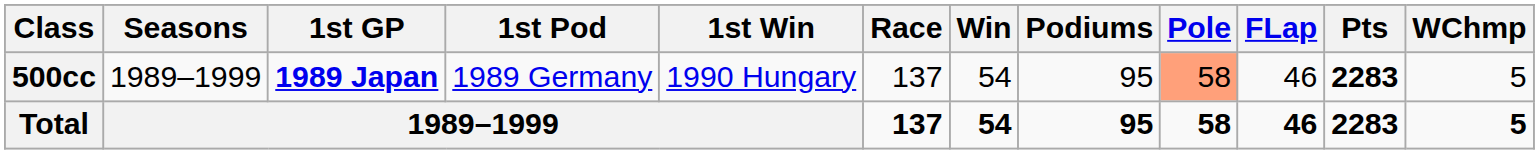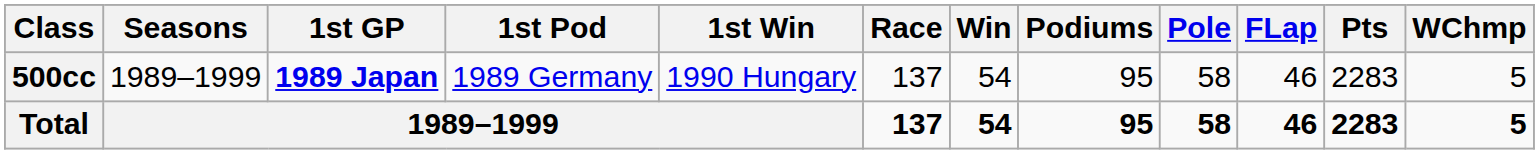500cc | Pole: lightsalmon background -> no background
500cc | Pts: bold -> normal
